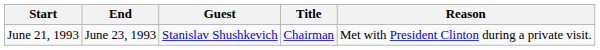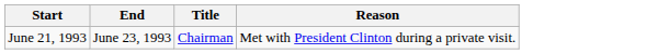- column: Guest | Stanislav Shushkevich
